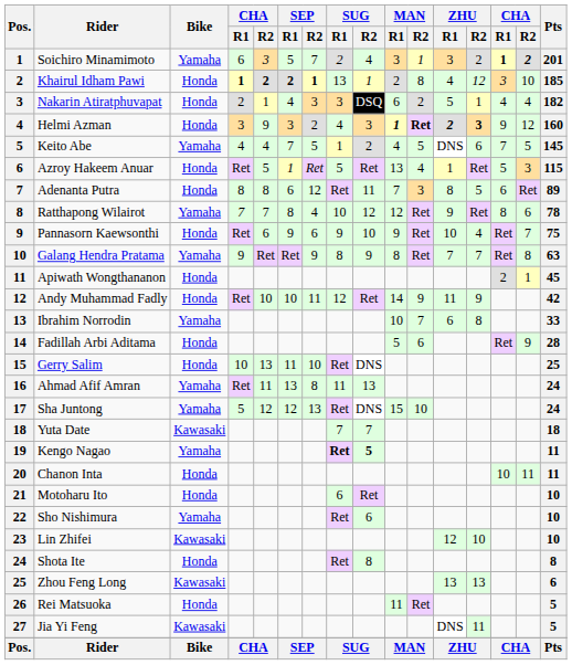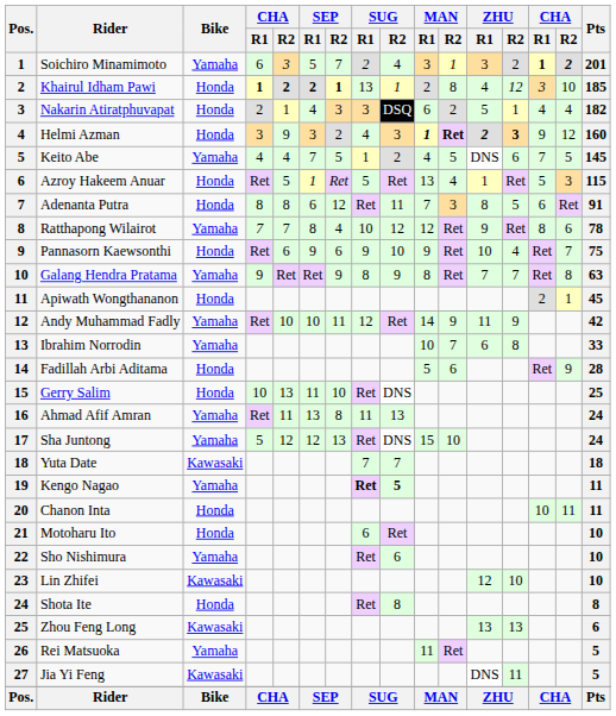Adenanta Putra | Pts: 89 -> 91
Andy Muhammad Fadly | Bike: Honda -> Yamaha
Rei Matsuoka | Bike: Honda -> Yamaha
